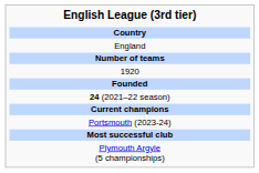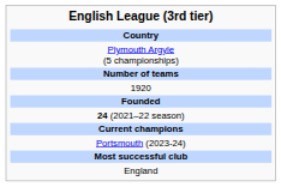row 3 | column 1: England -> Plymouth Argyle (5 championships)
row 11 | column 1: Plymouth Argyle (5 championships) -> England
